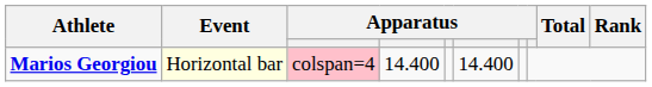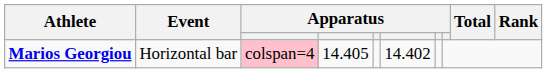Marios Georgiou | Event: lightyellow background -> no background
Marios Georgiou | column 4: 14.400 -> 14.405
Marios Georgiou | column 6: 14.400 -> 14.402
